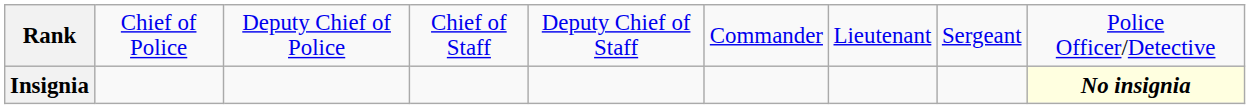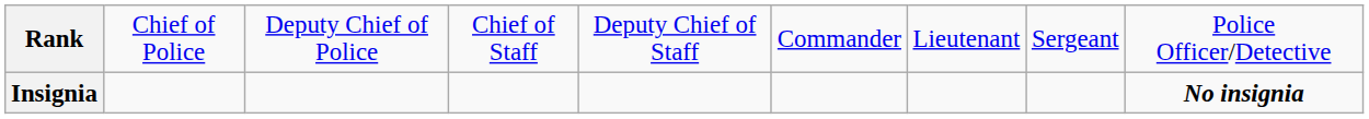Insignia | column 9: lightyellow background -> no background
